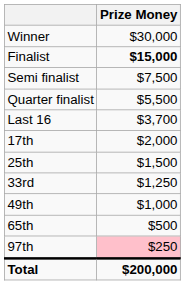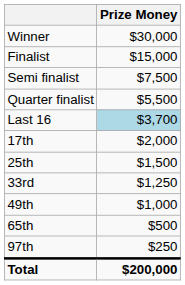Finalist | Prize Money: bold -> normal
Last 16 | Prize Money: no background -> lightblue background
97th | Prize Money: pink background -> no background
